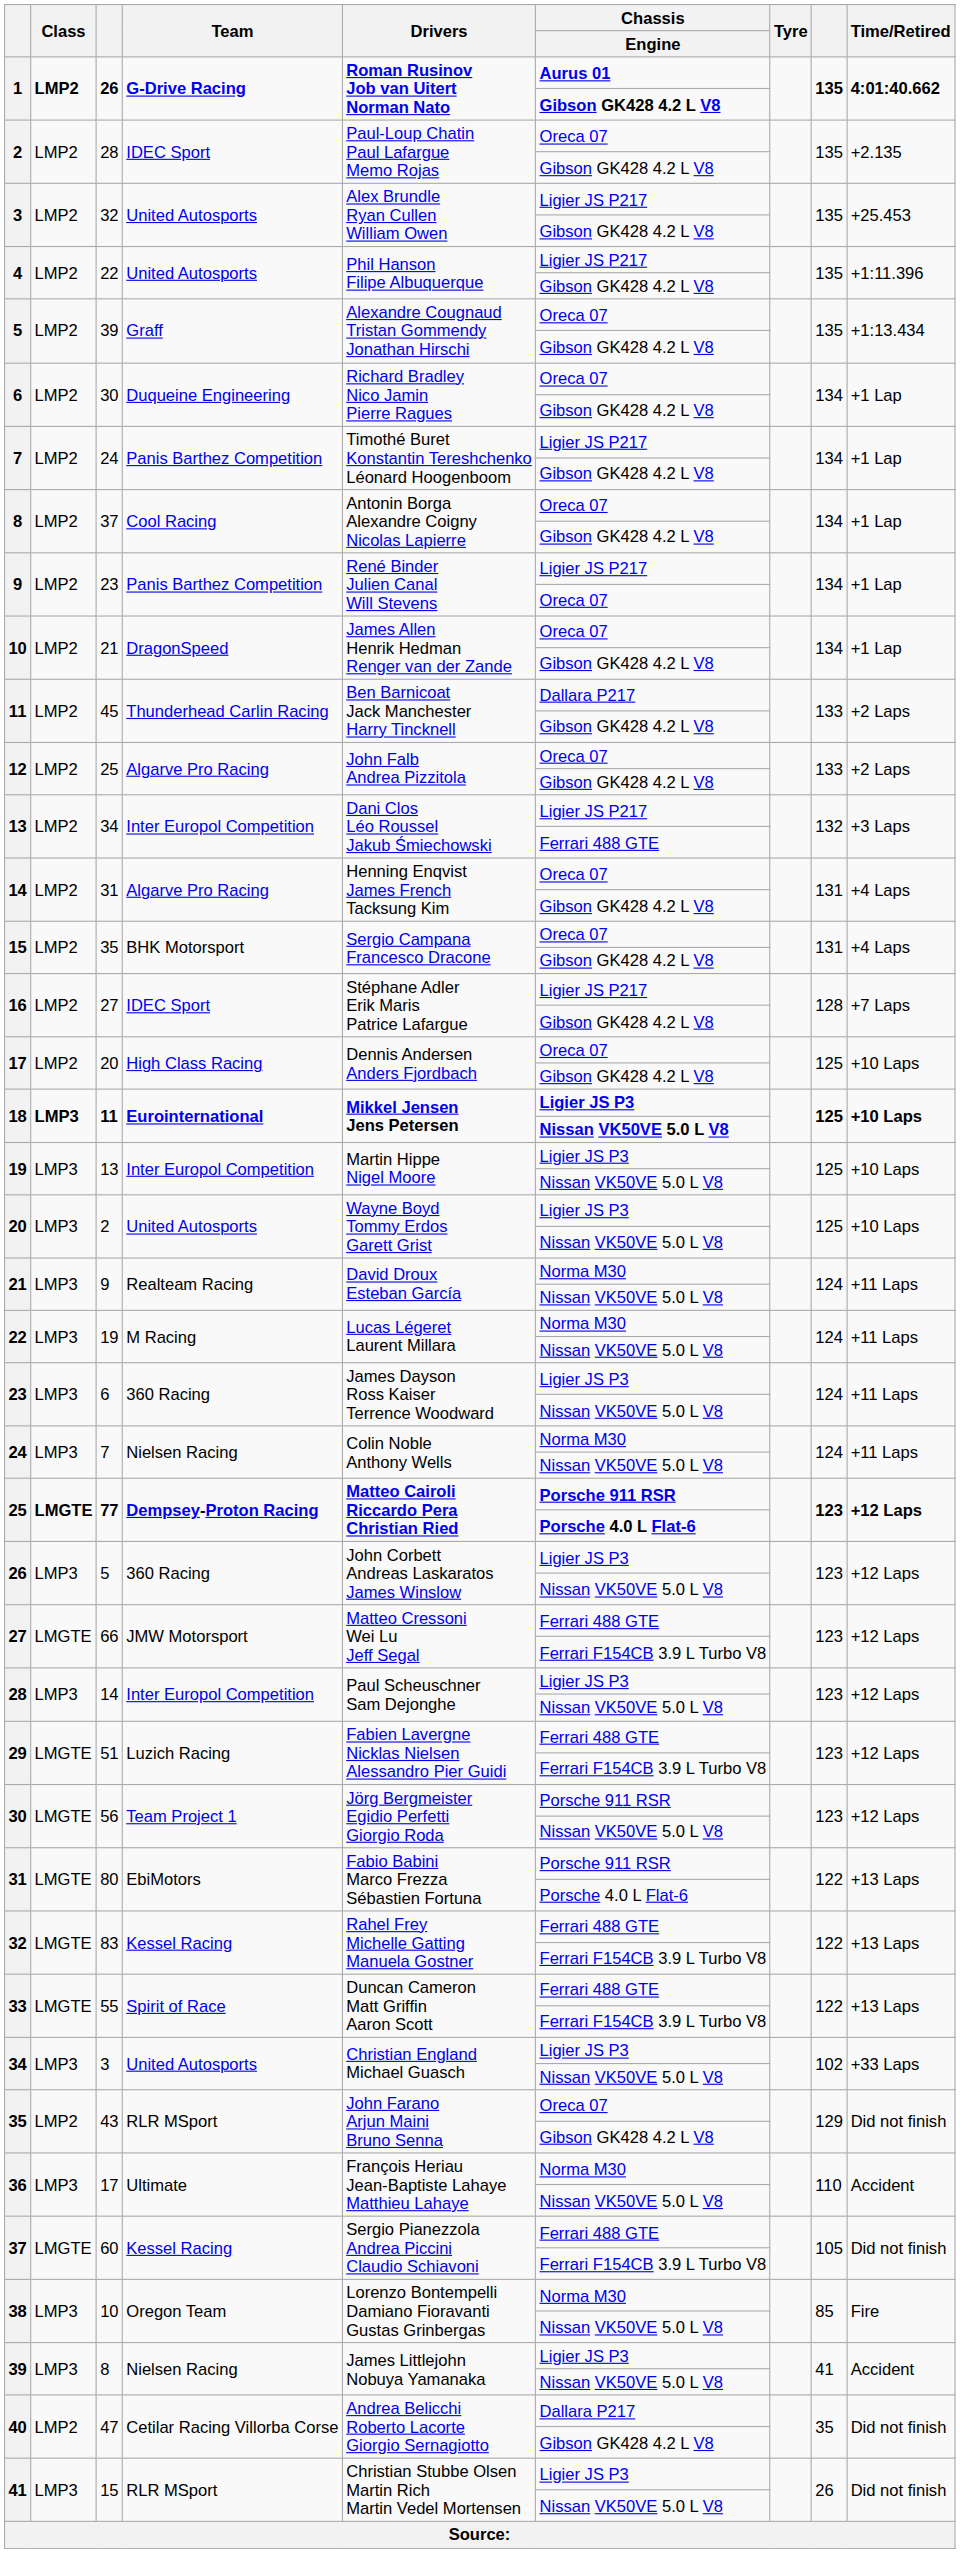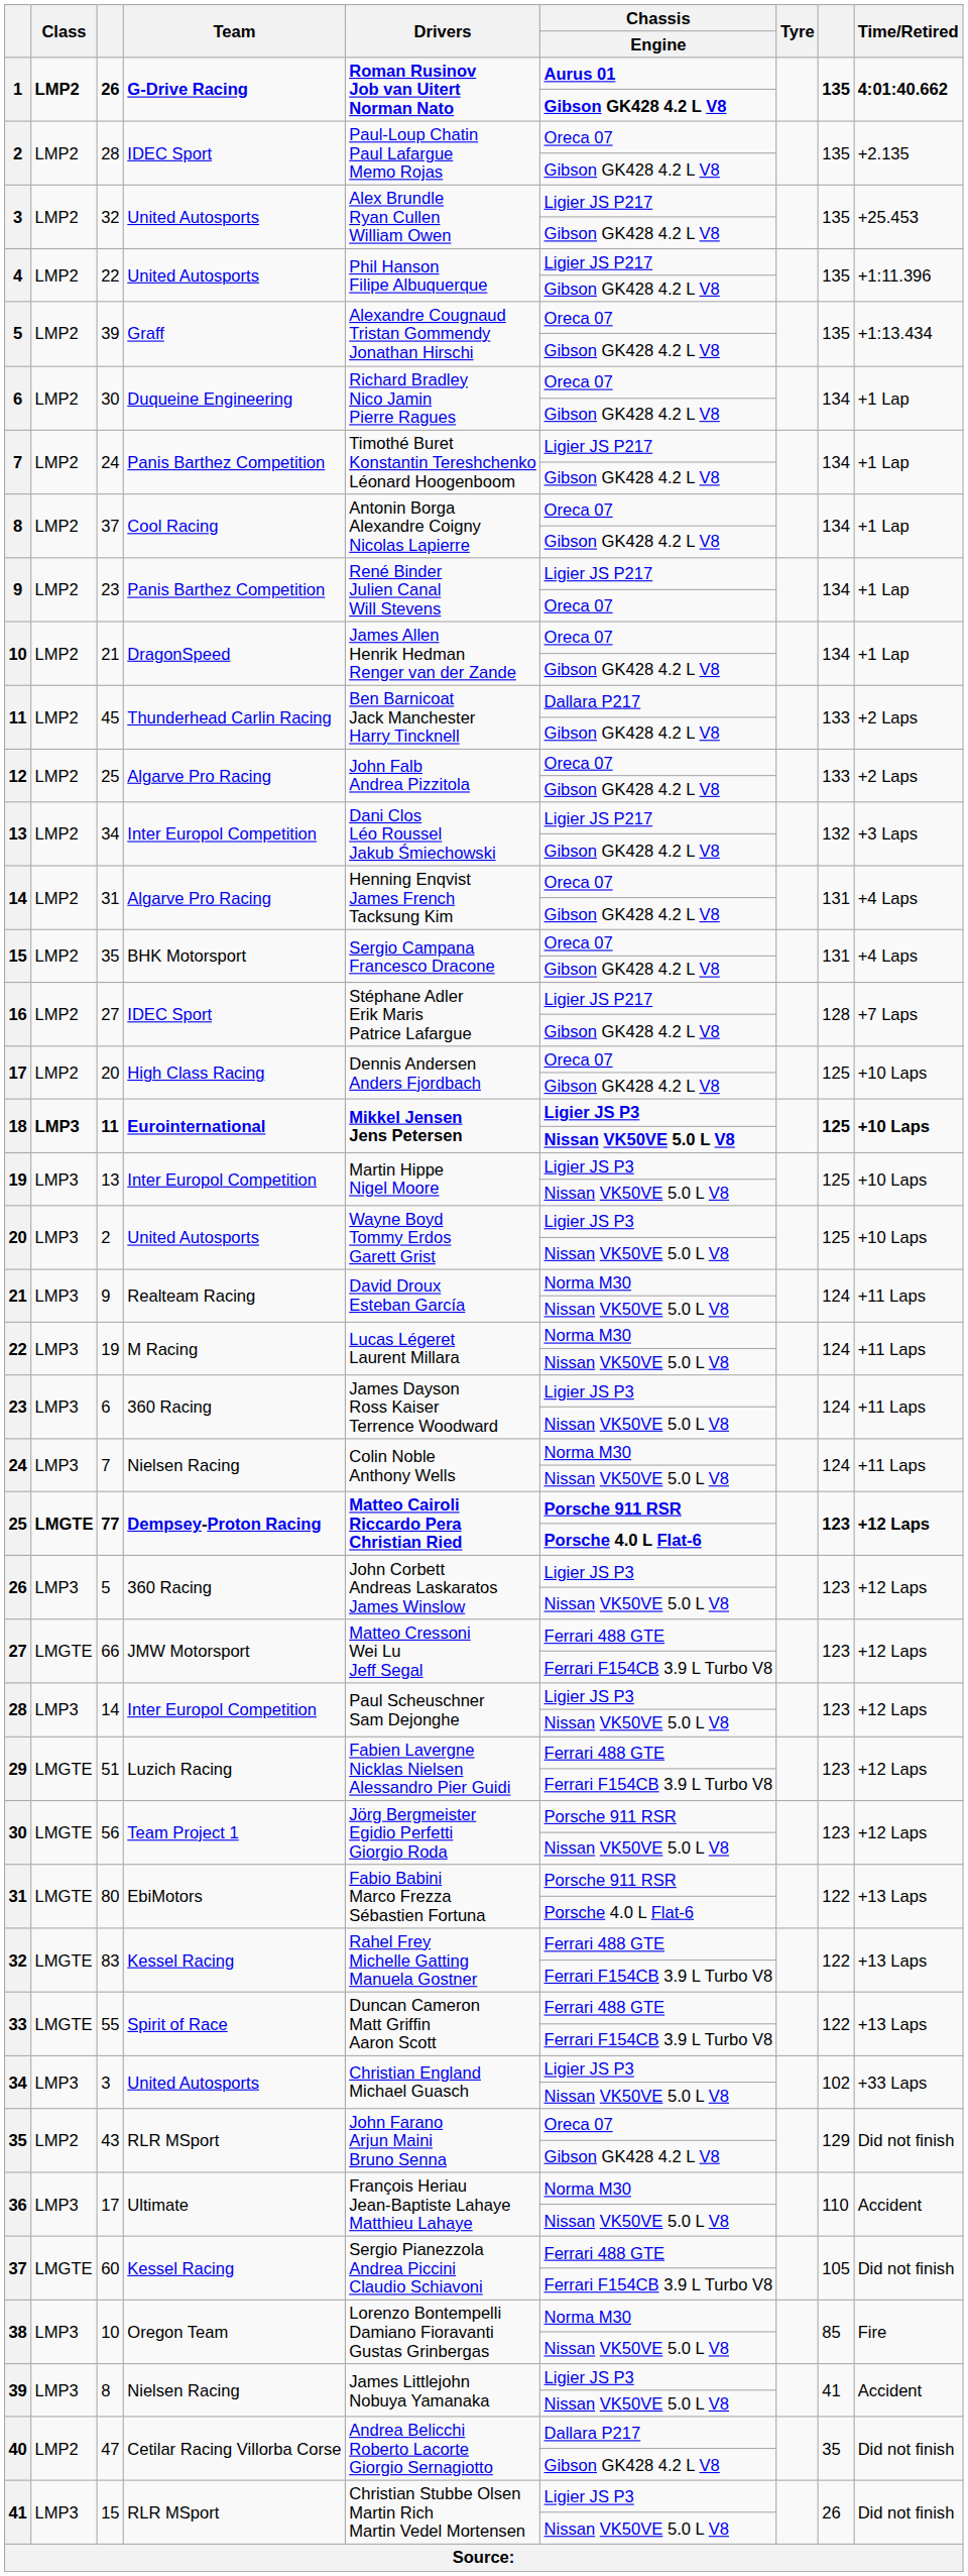row 28 | Chassis / Engine: Ferrari 488 GTE -> Gibson GK428 4.2 L V8
